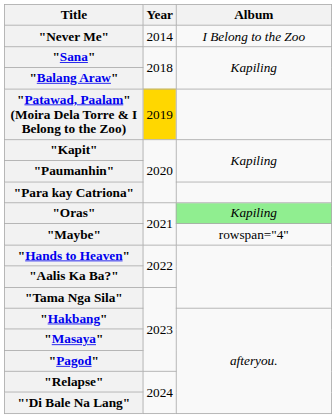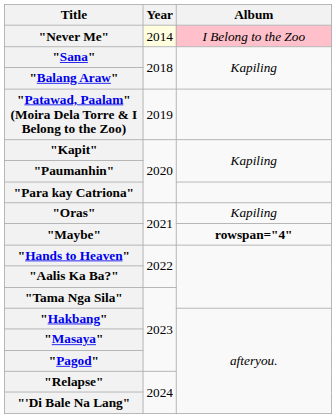"Never Me" | Year: no background -> lightyellow background
"Never Me" | Album: no background -> pink background
"Patawad, Paalam" (Moira Dela Torre & I Belong to the Zoo) | Year: gold background -> no background
"Oras" | Album: lightgreen background -> no background
"Maybe" | Album: normal -> bold
